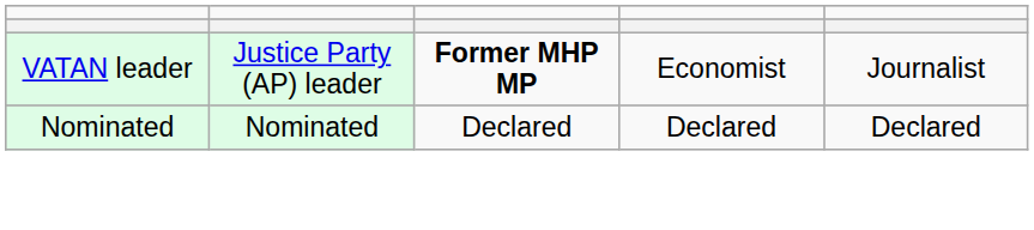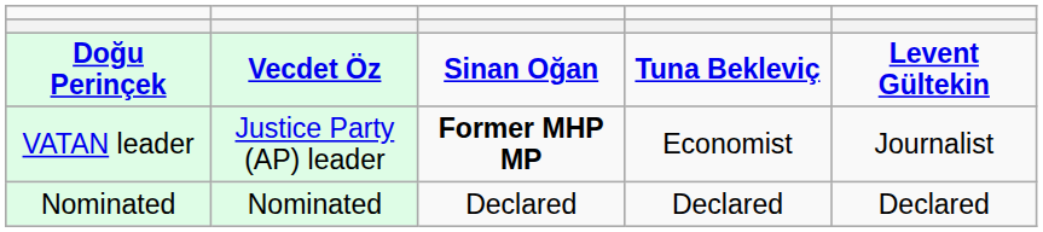+ row: Doğu Perinçek | Vecdet Öz | Sinan Oğan | Tuna Bekleviç | Levent Gültekin
